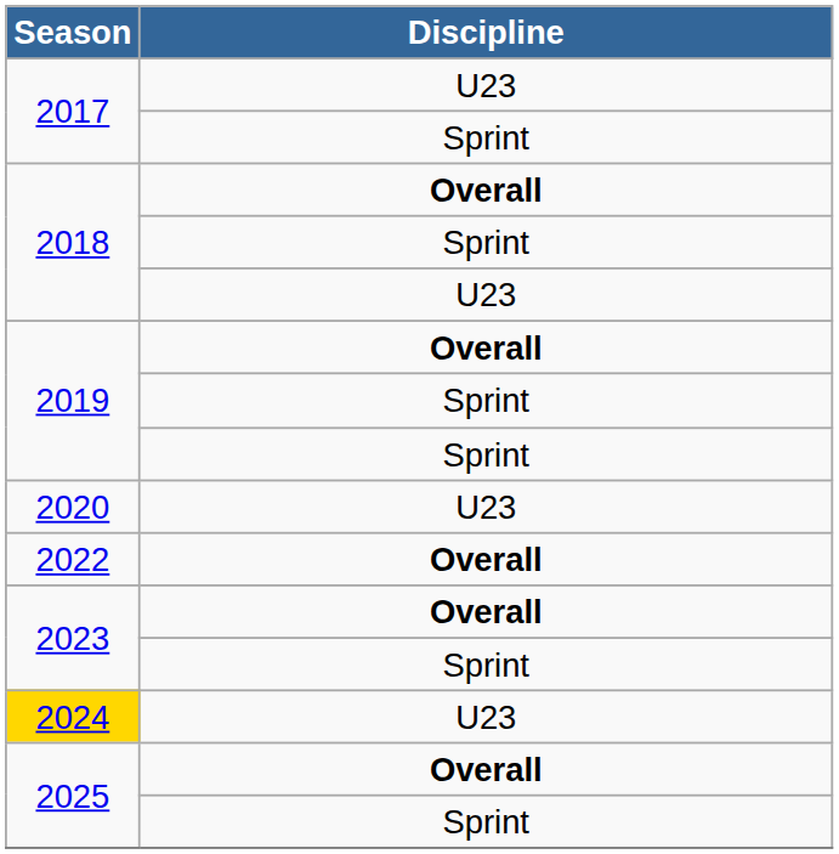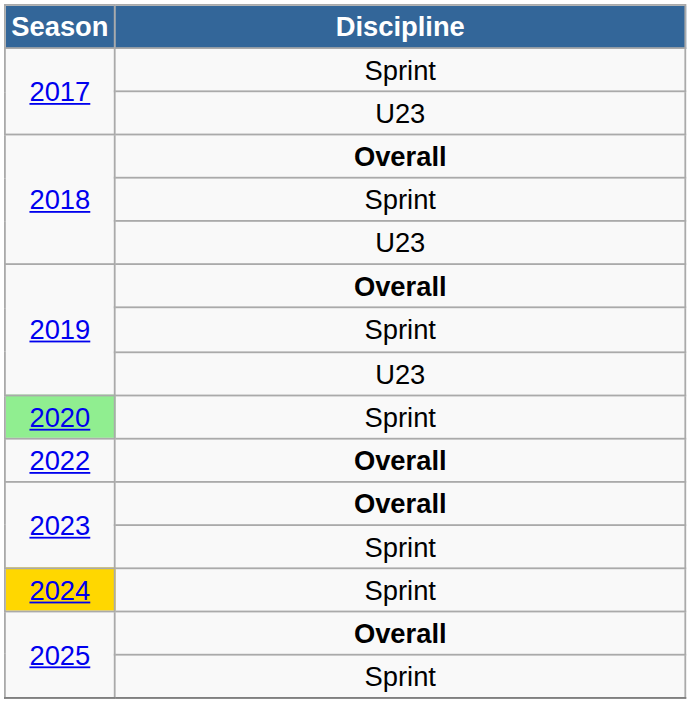row 2 | Discipline: U23 -> Sprint
row 3 | Discipline: Sprint -> U23
row 9 | Discipline: Sprint -> U23
row 10 | Season: no background -> lightgreen background
row 10 | Discipline: U23 -> Sprint
row 14 | Discipline: U23 -> Sprint
